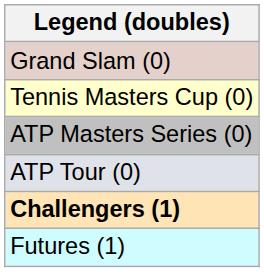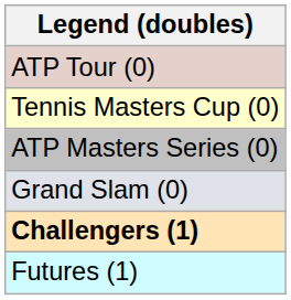row 2 | column 1: Grand Slam (0) -> ATP Tour (0)
row 5 | column 1: ATP Tour (0) -> Grand Slam (0)
